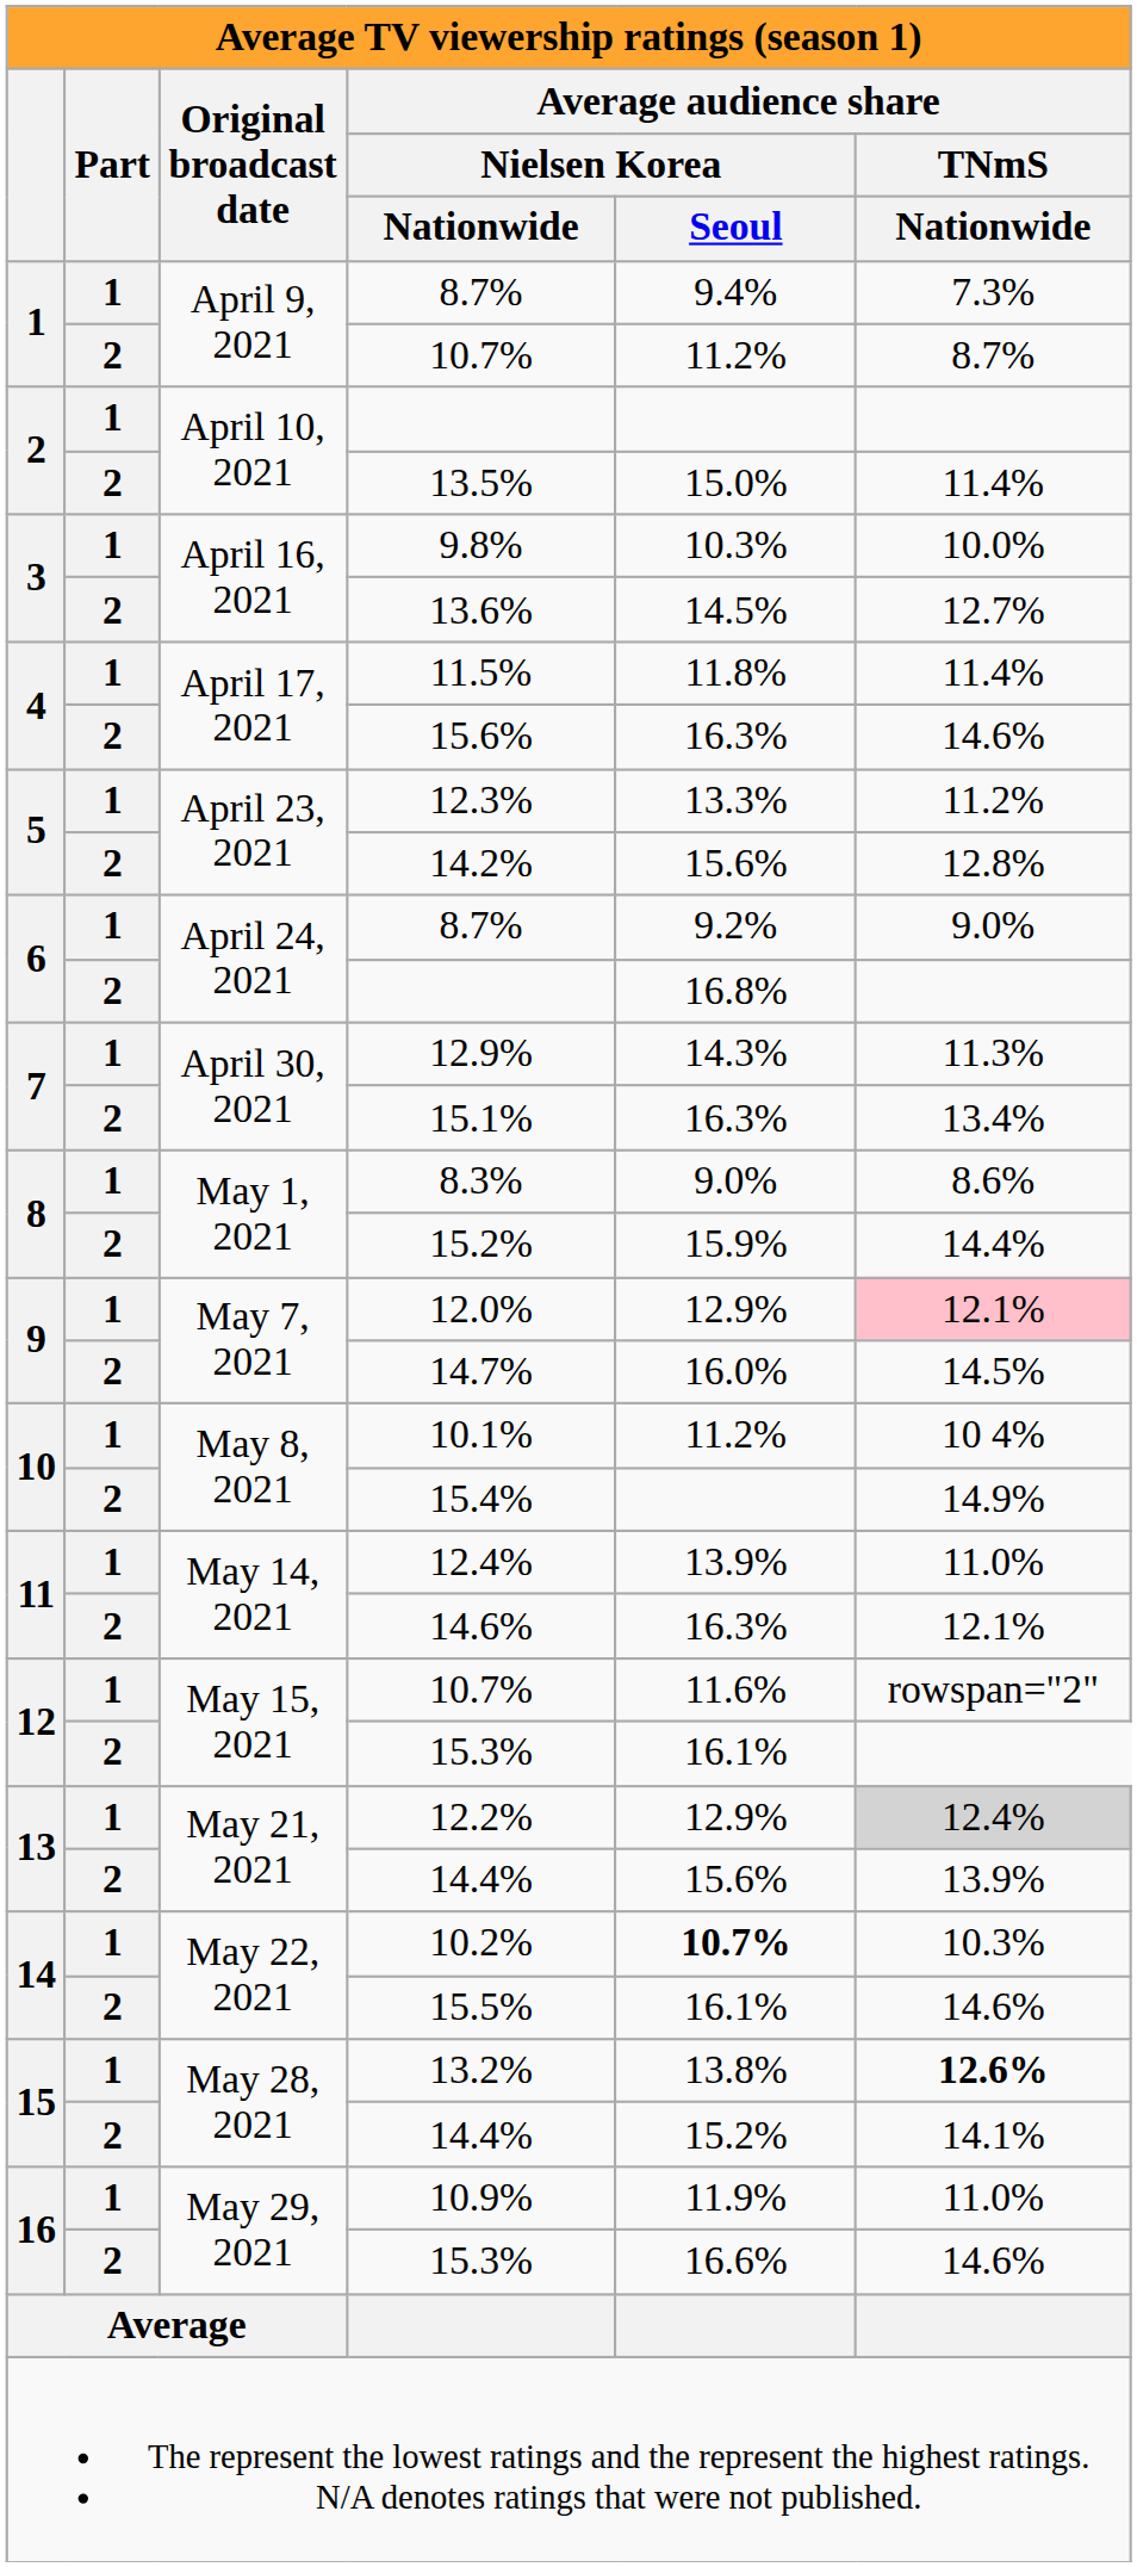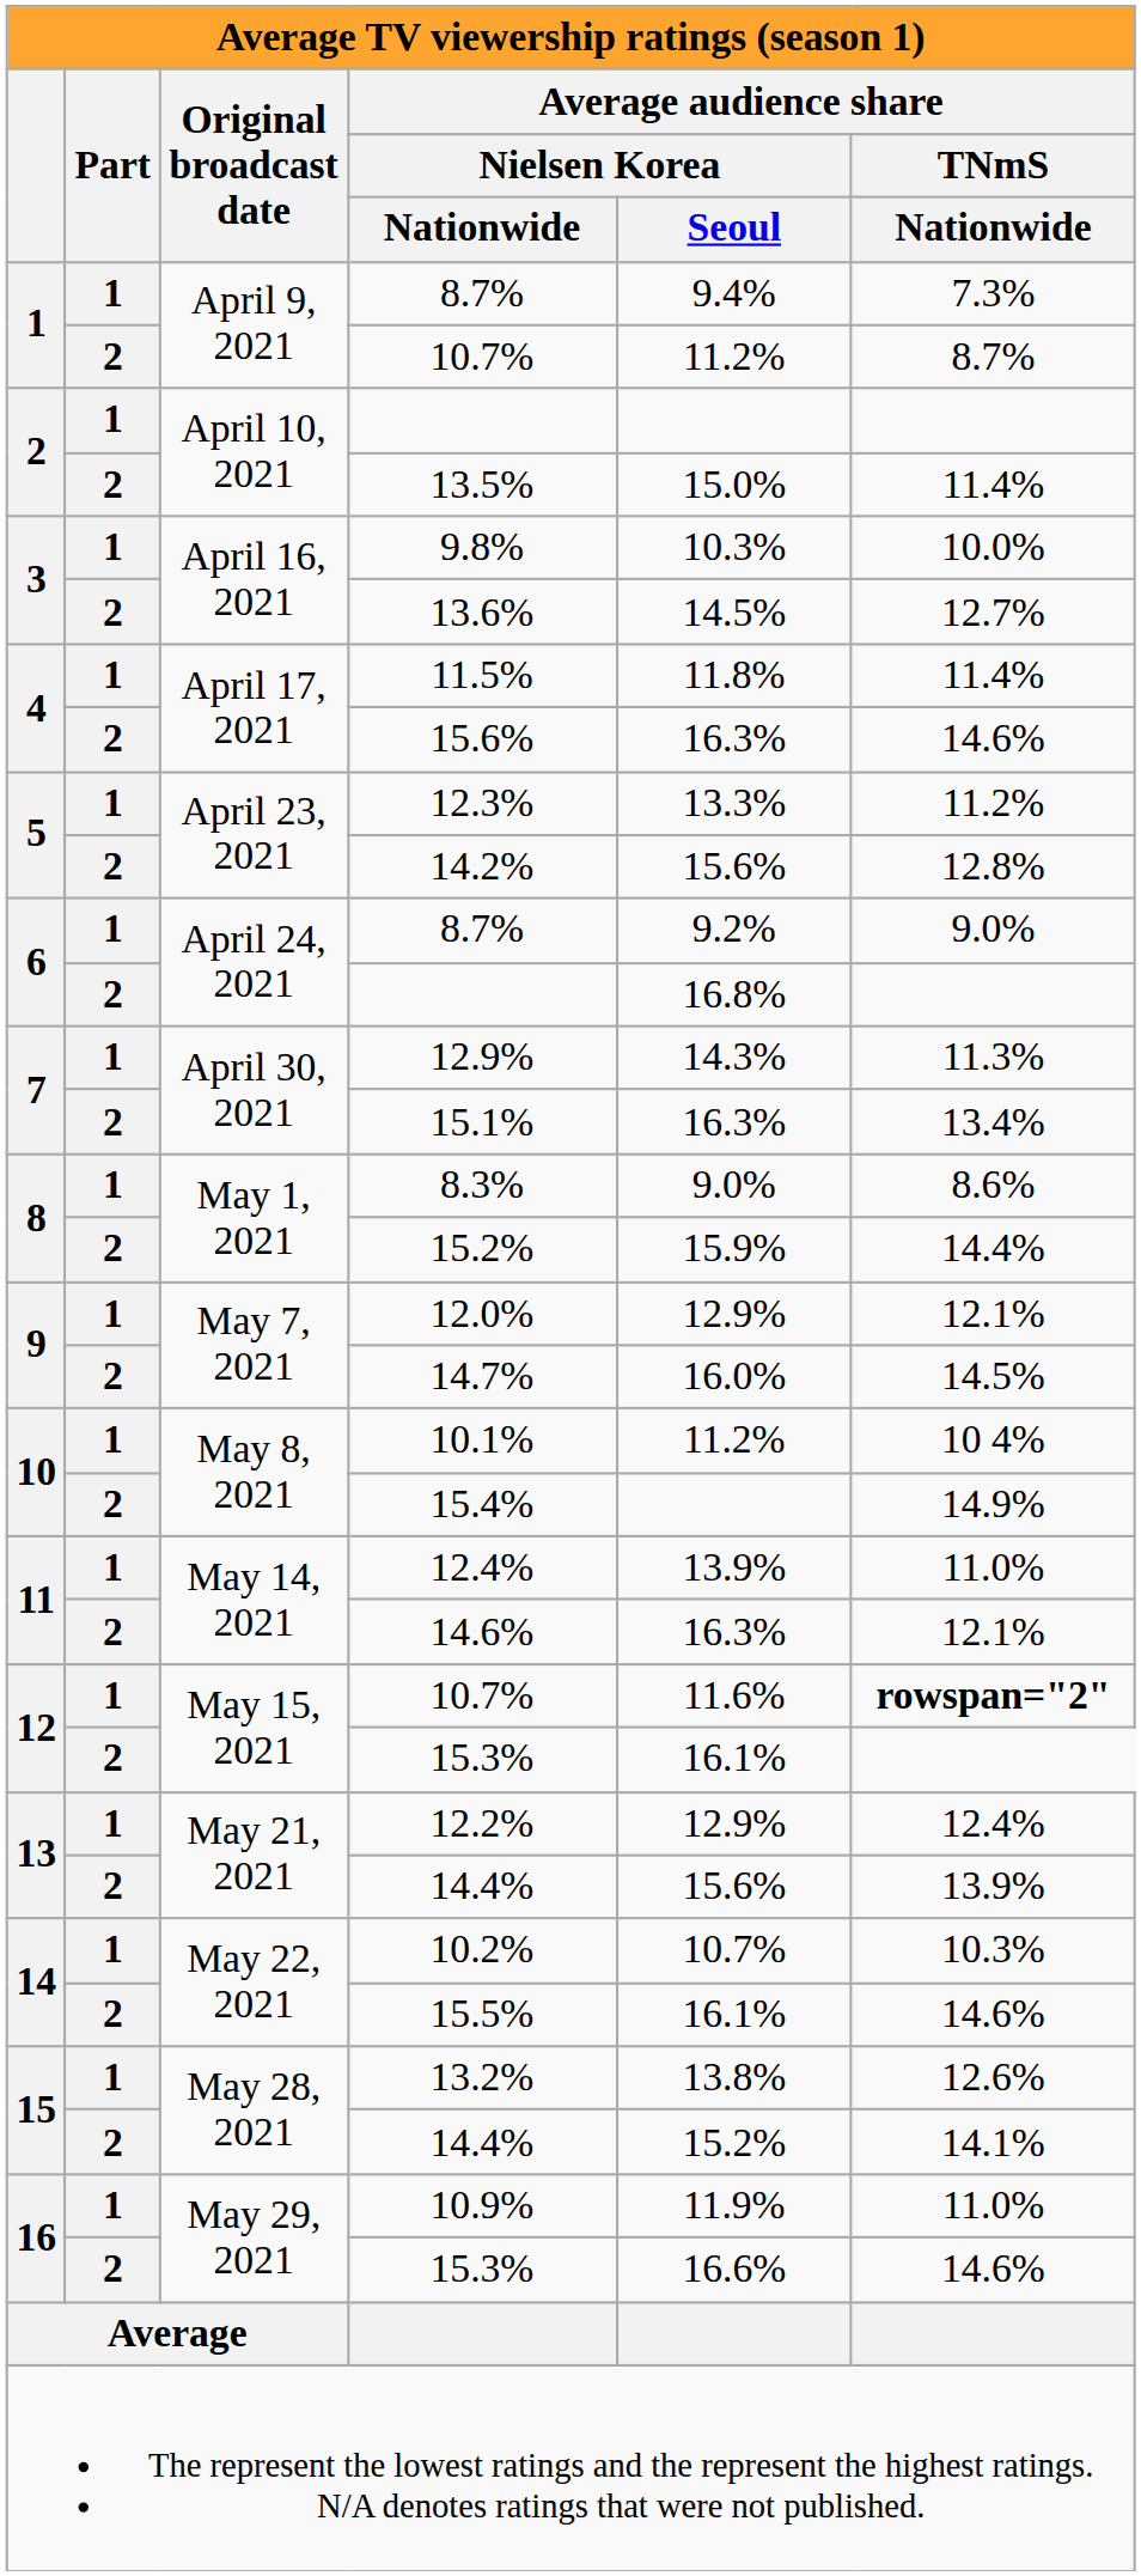12.0% | Average audience share / TNmS / Nationwide: pink background -> no background
12 / 10.7% | Average audience share / TNmS / Nationwide: normal -> bold
12.2% | Average audience share / TNmS / Nationwide: lightgrey background -> no background
10.2% | Average audience share / Nielsen Korea / Seoul: bold -> normal
13.2% | Average audience share / TNmS / Nationwide: bold -> normal
